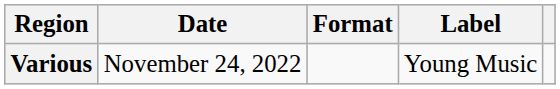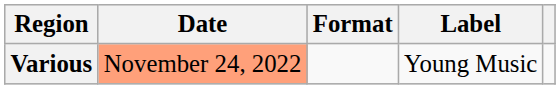Various | Date: no background -> lightsalmon background
